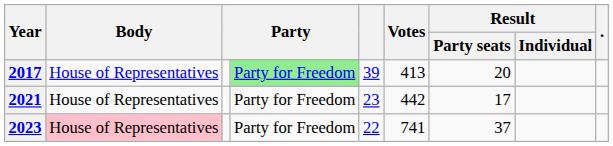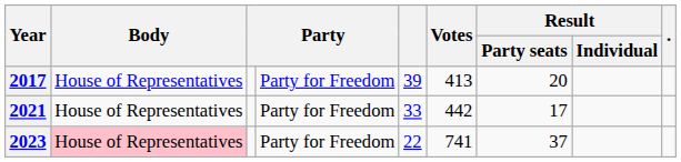2017 | column 4: lightgreen background -> no background
2021 | column 5: 23 -> 33
